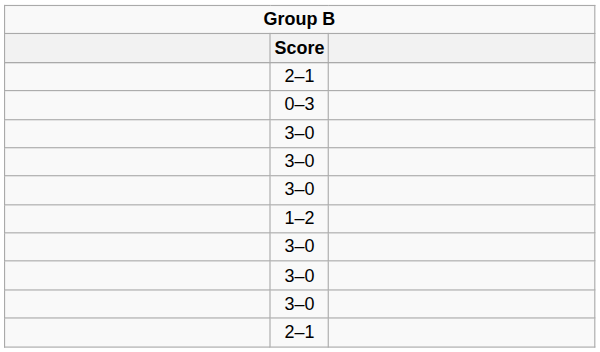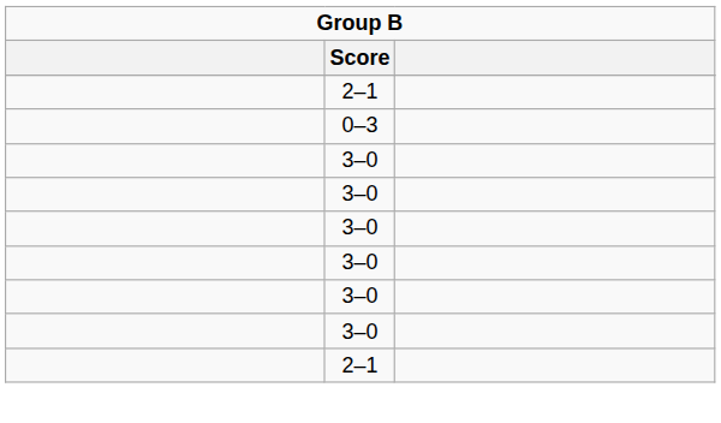- row: 1–2
